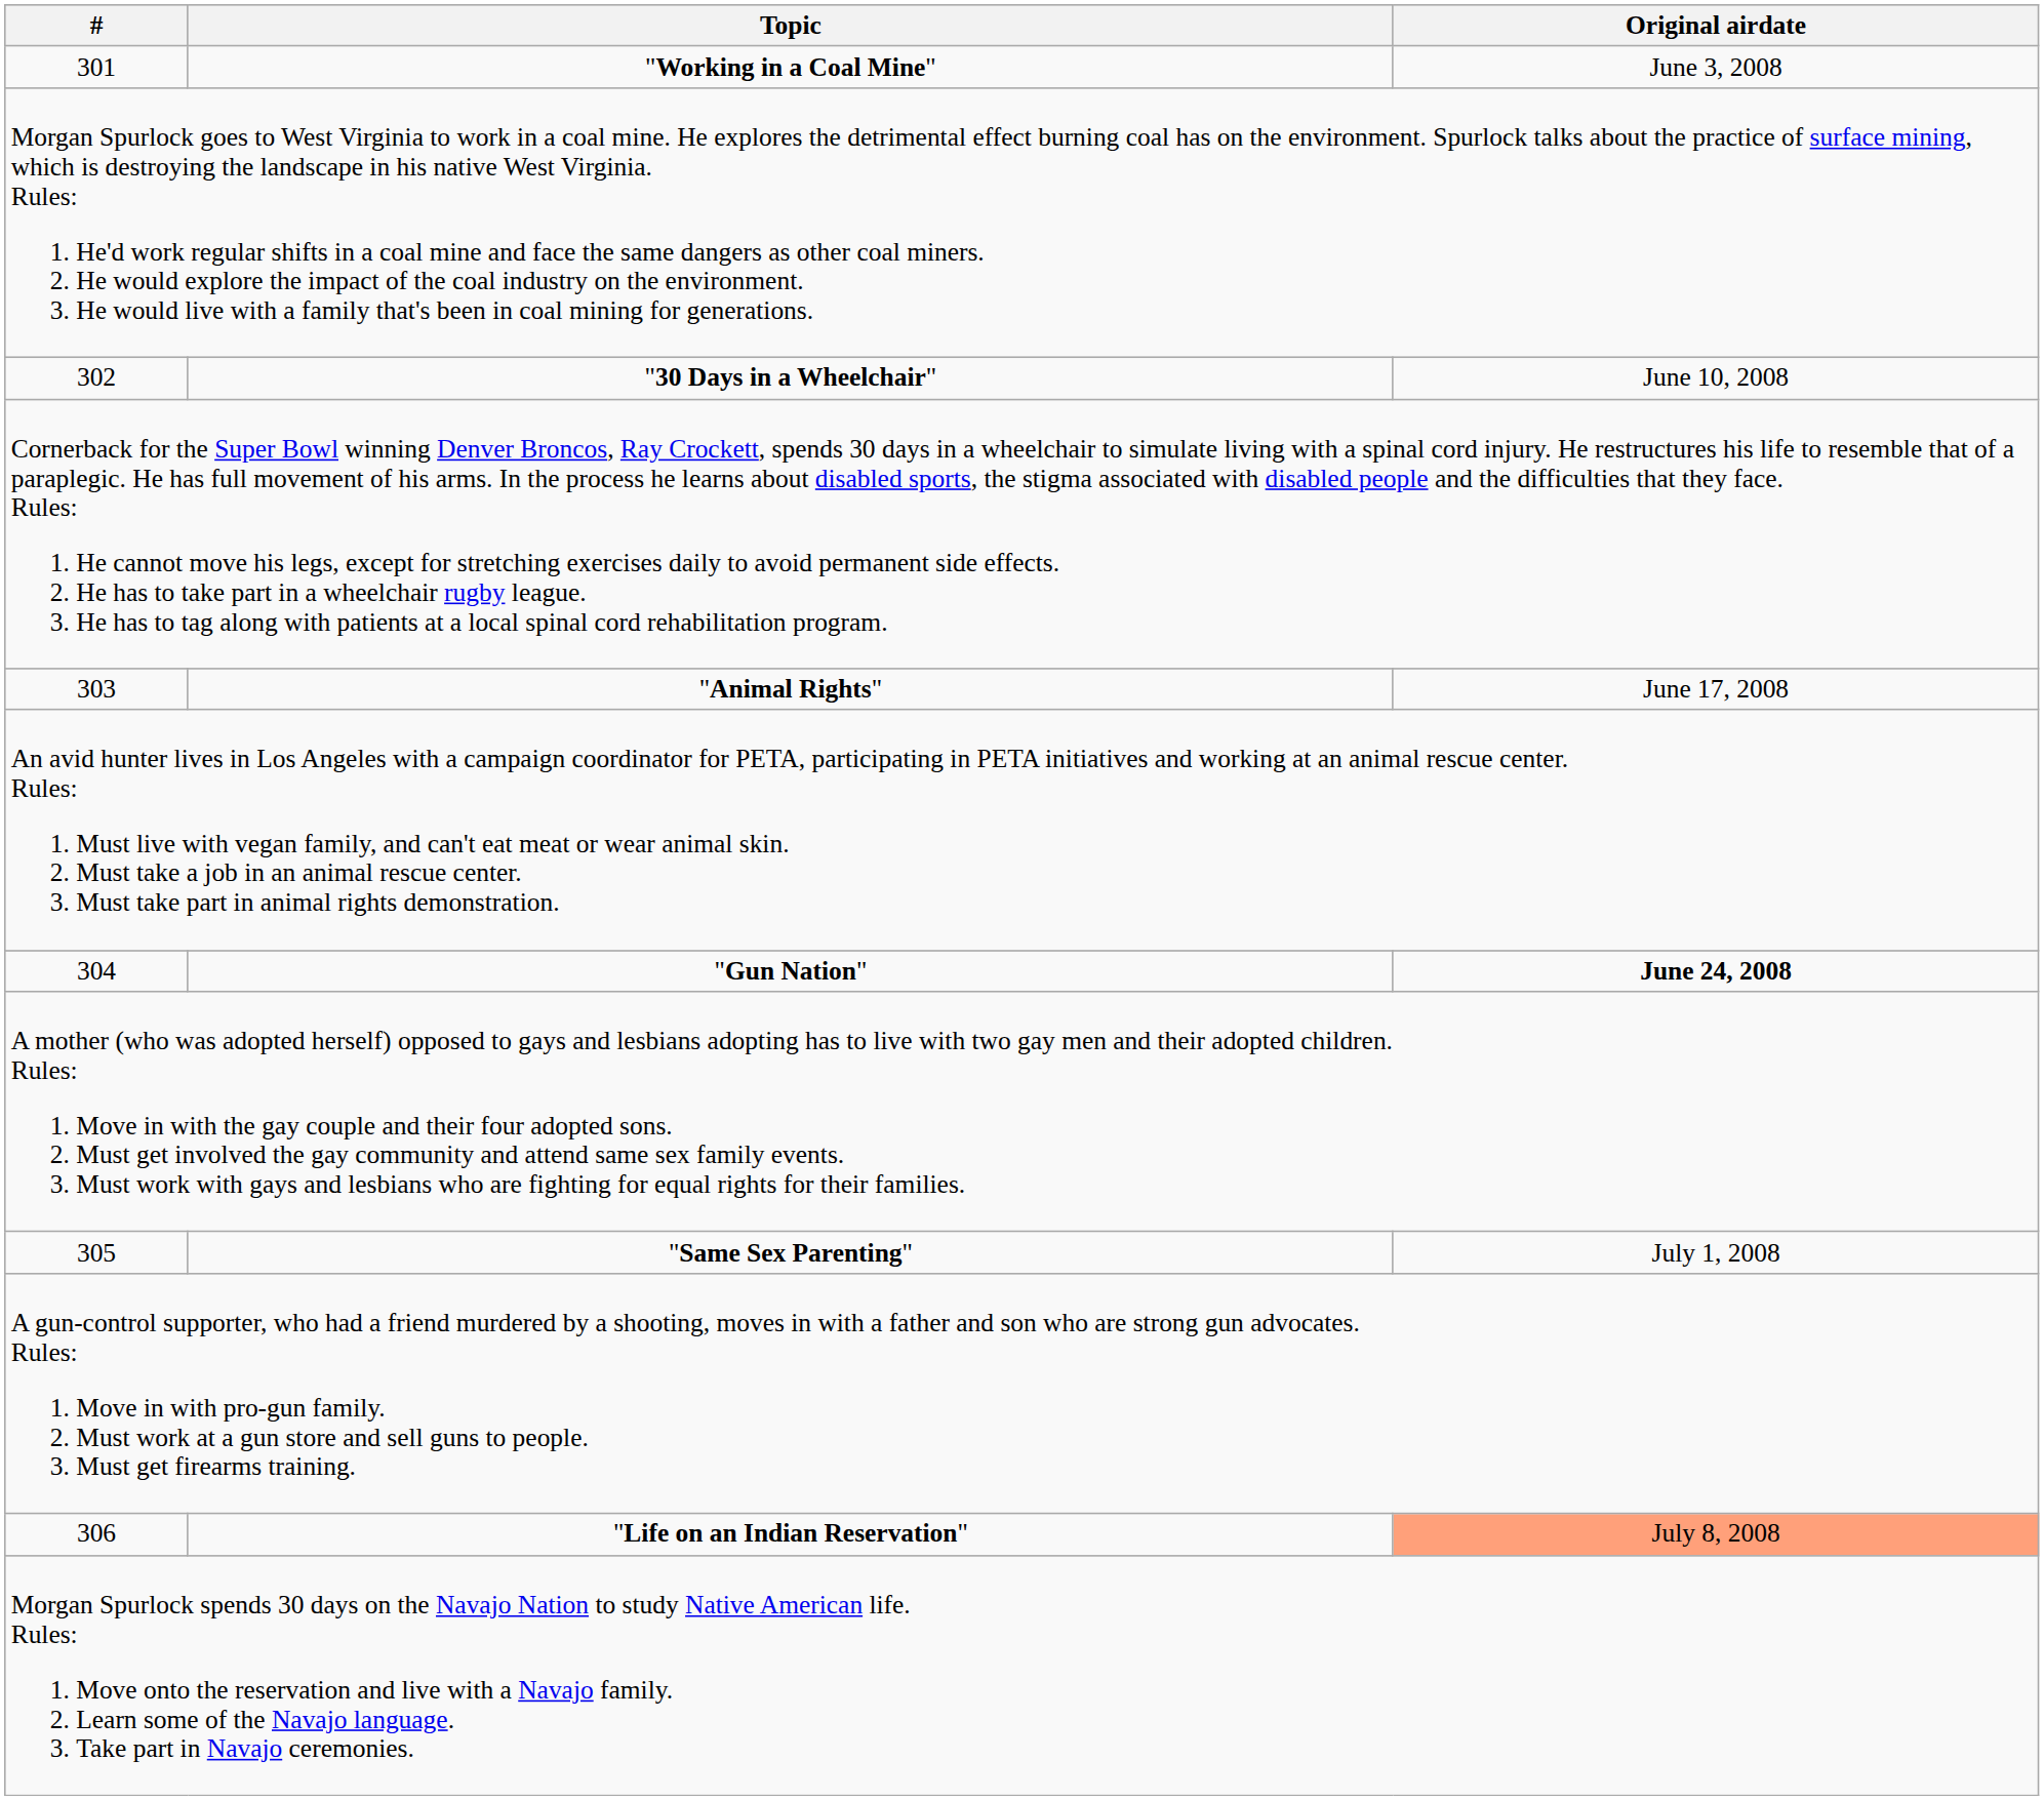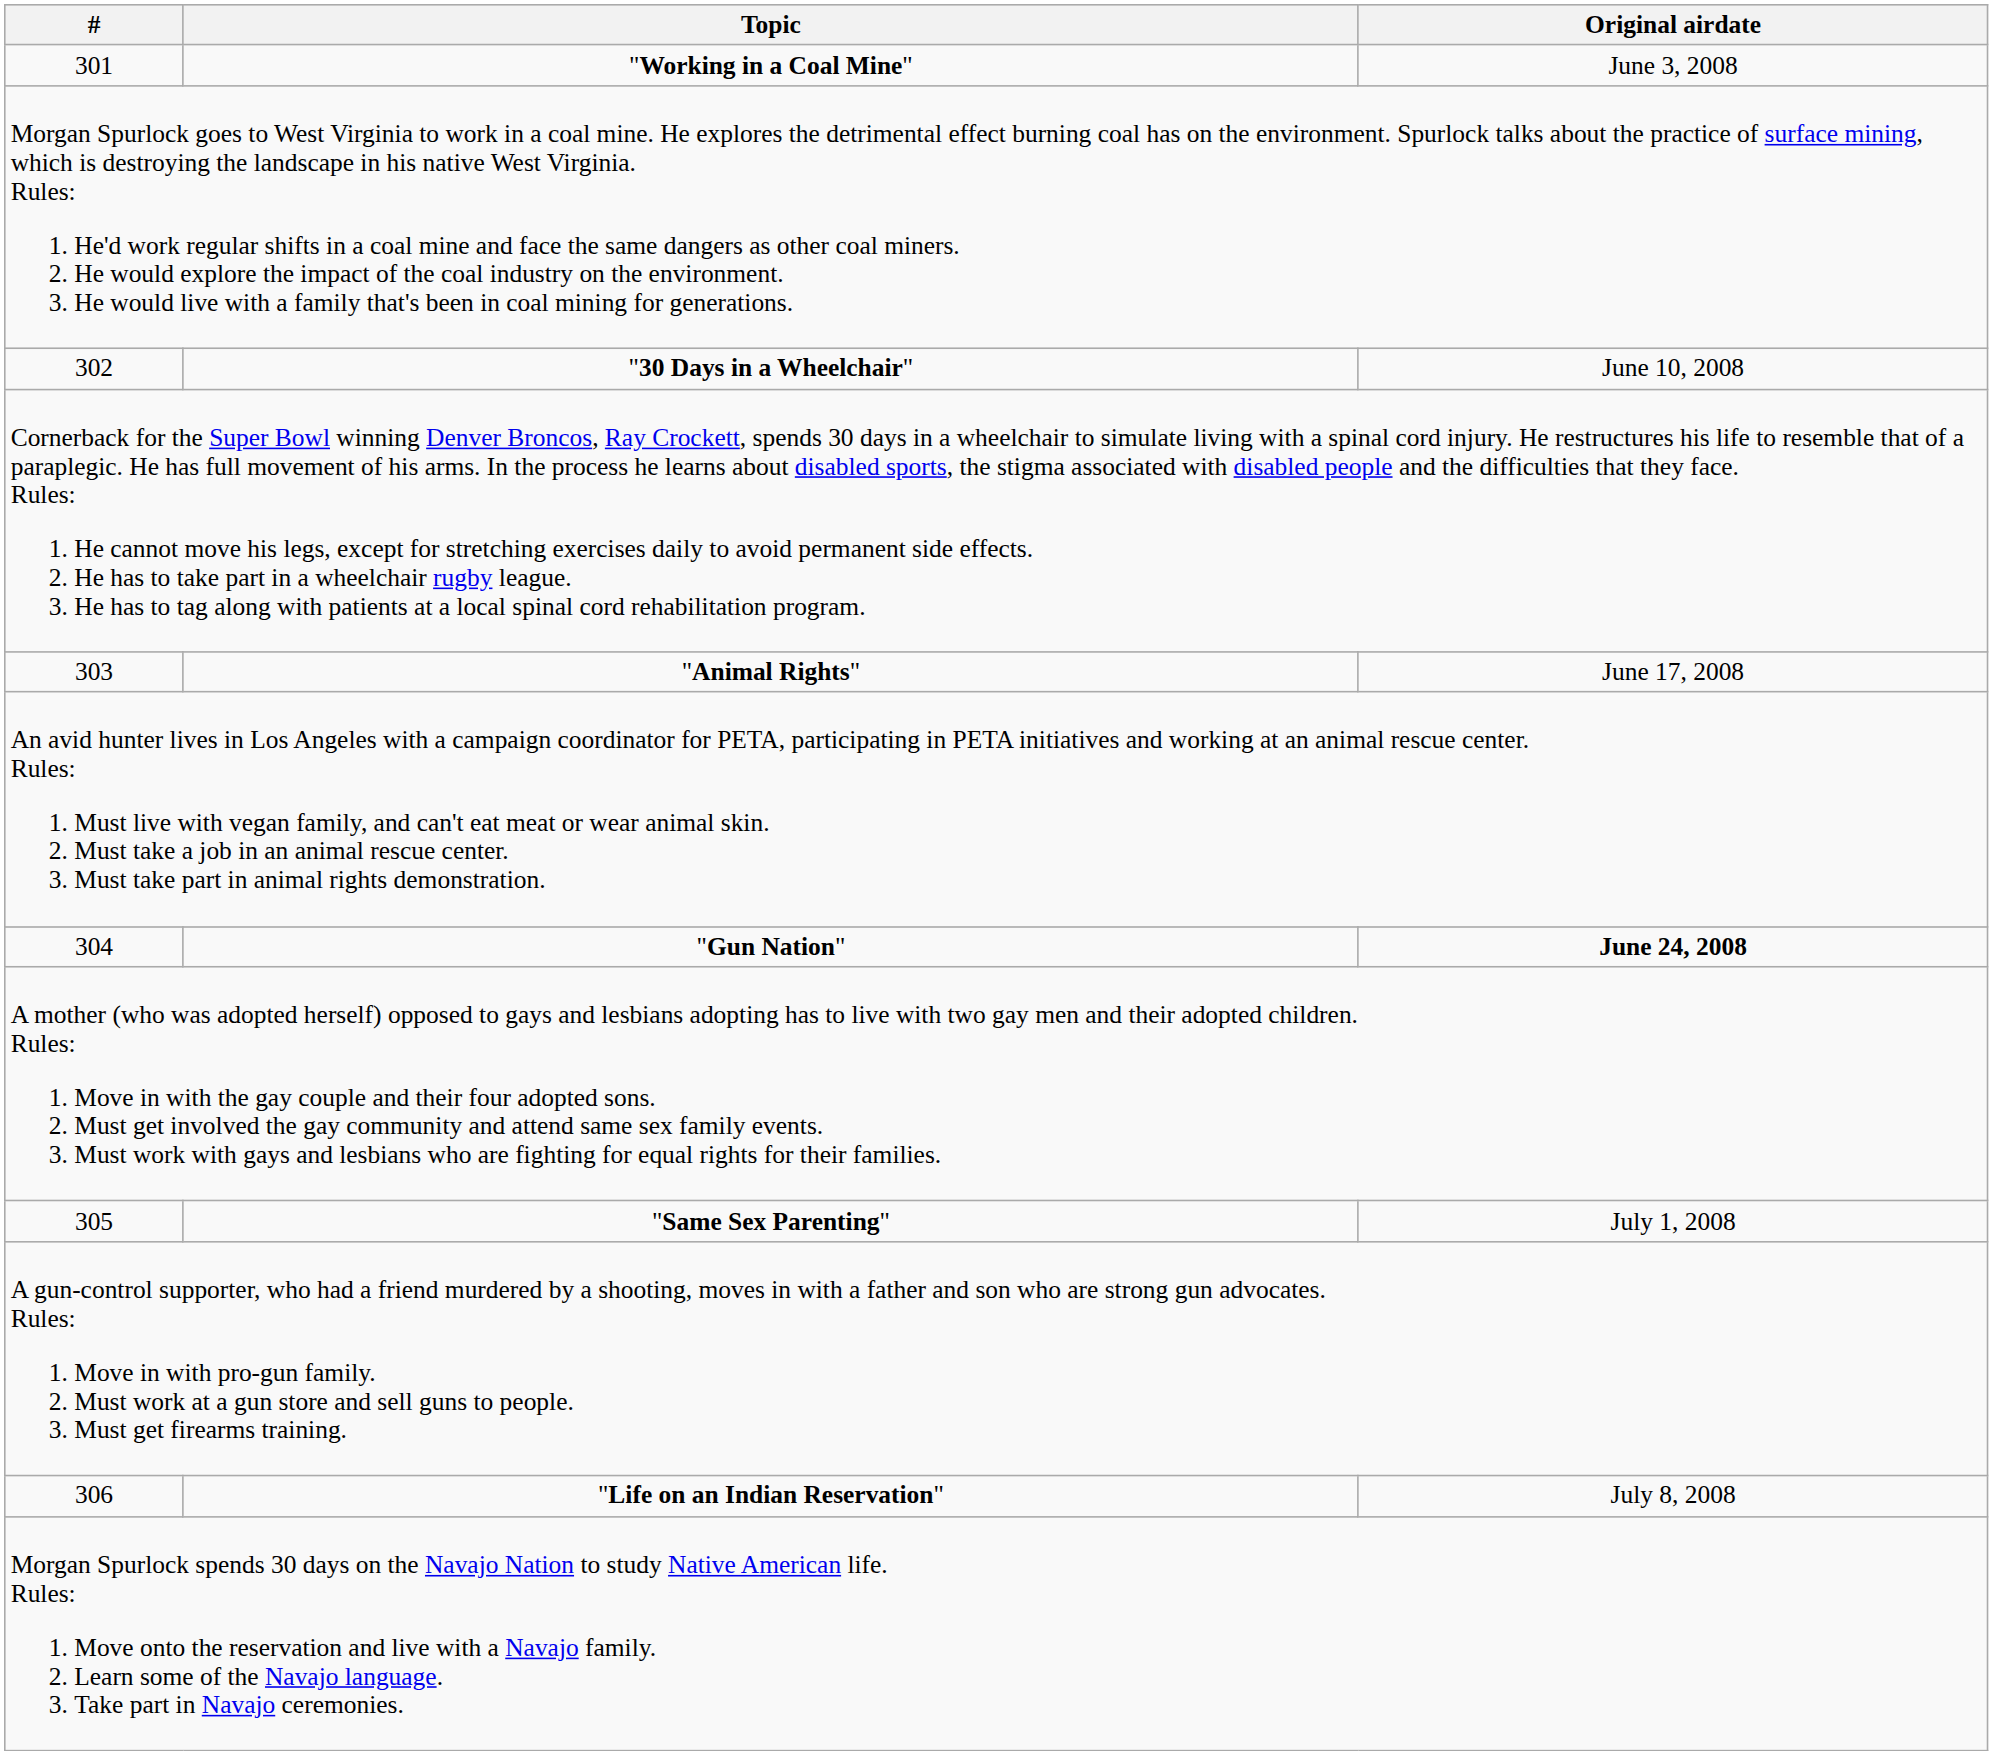306 | Original airdate: lightsalmon background -> no background
